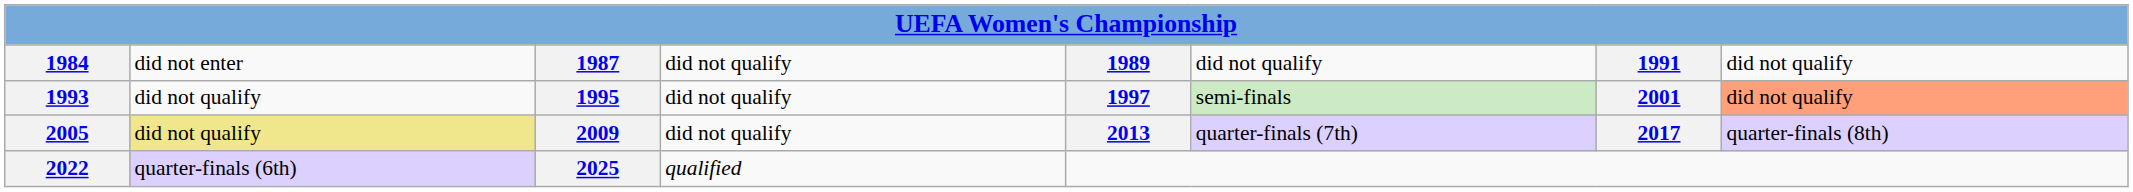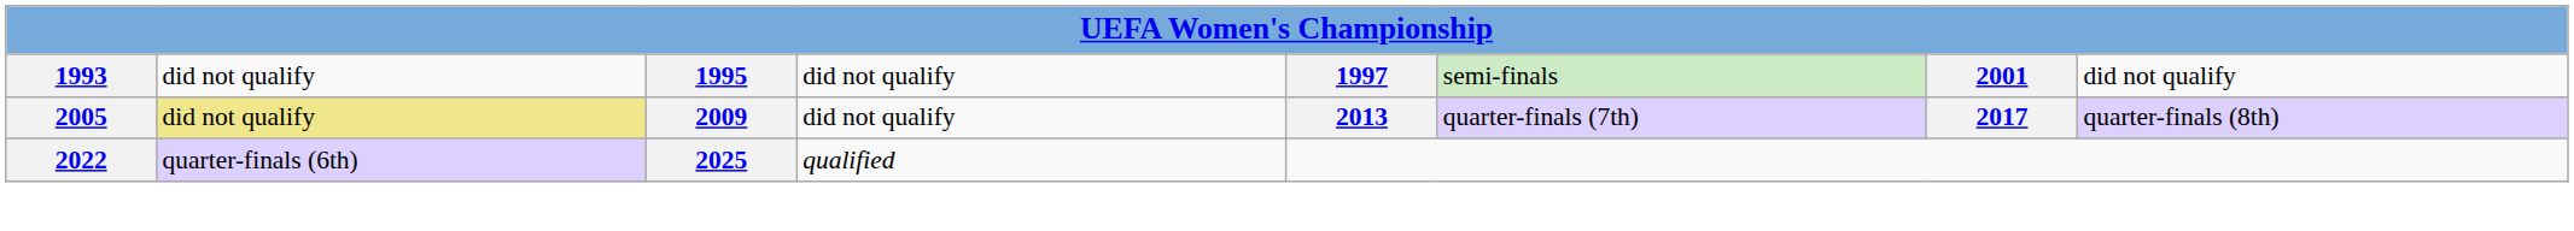- row: 1984 | did not enter | 1987 | did not qualify | 1989 | did not qualify | 1991 | did not qualify
1993 | column 8: lightsalmon background -> no background
